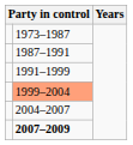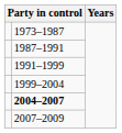1999–2004 | column 2: lightsalmon background -> no background
2004–2007 | column 2: normal -> bold
2007–2009 | column 2: bold -> normal
